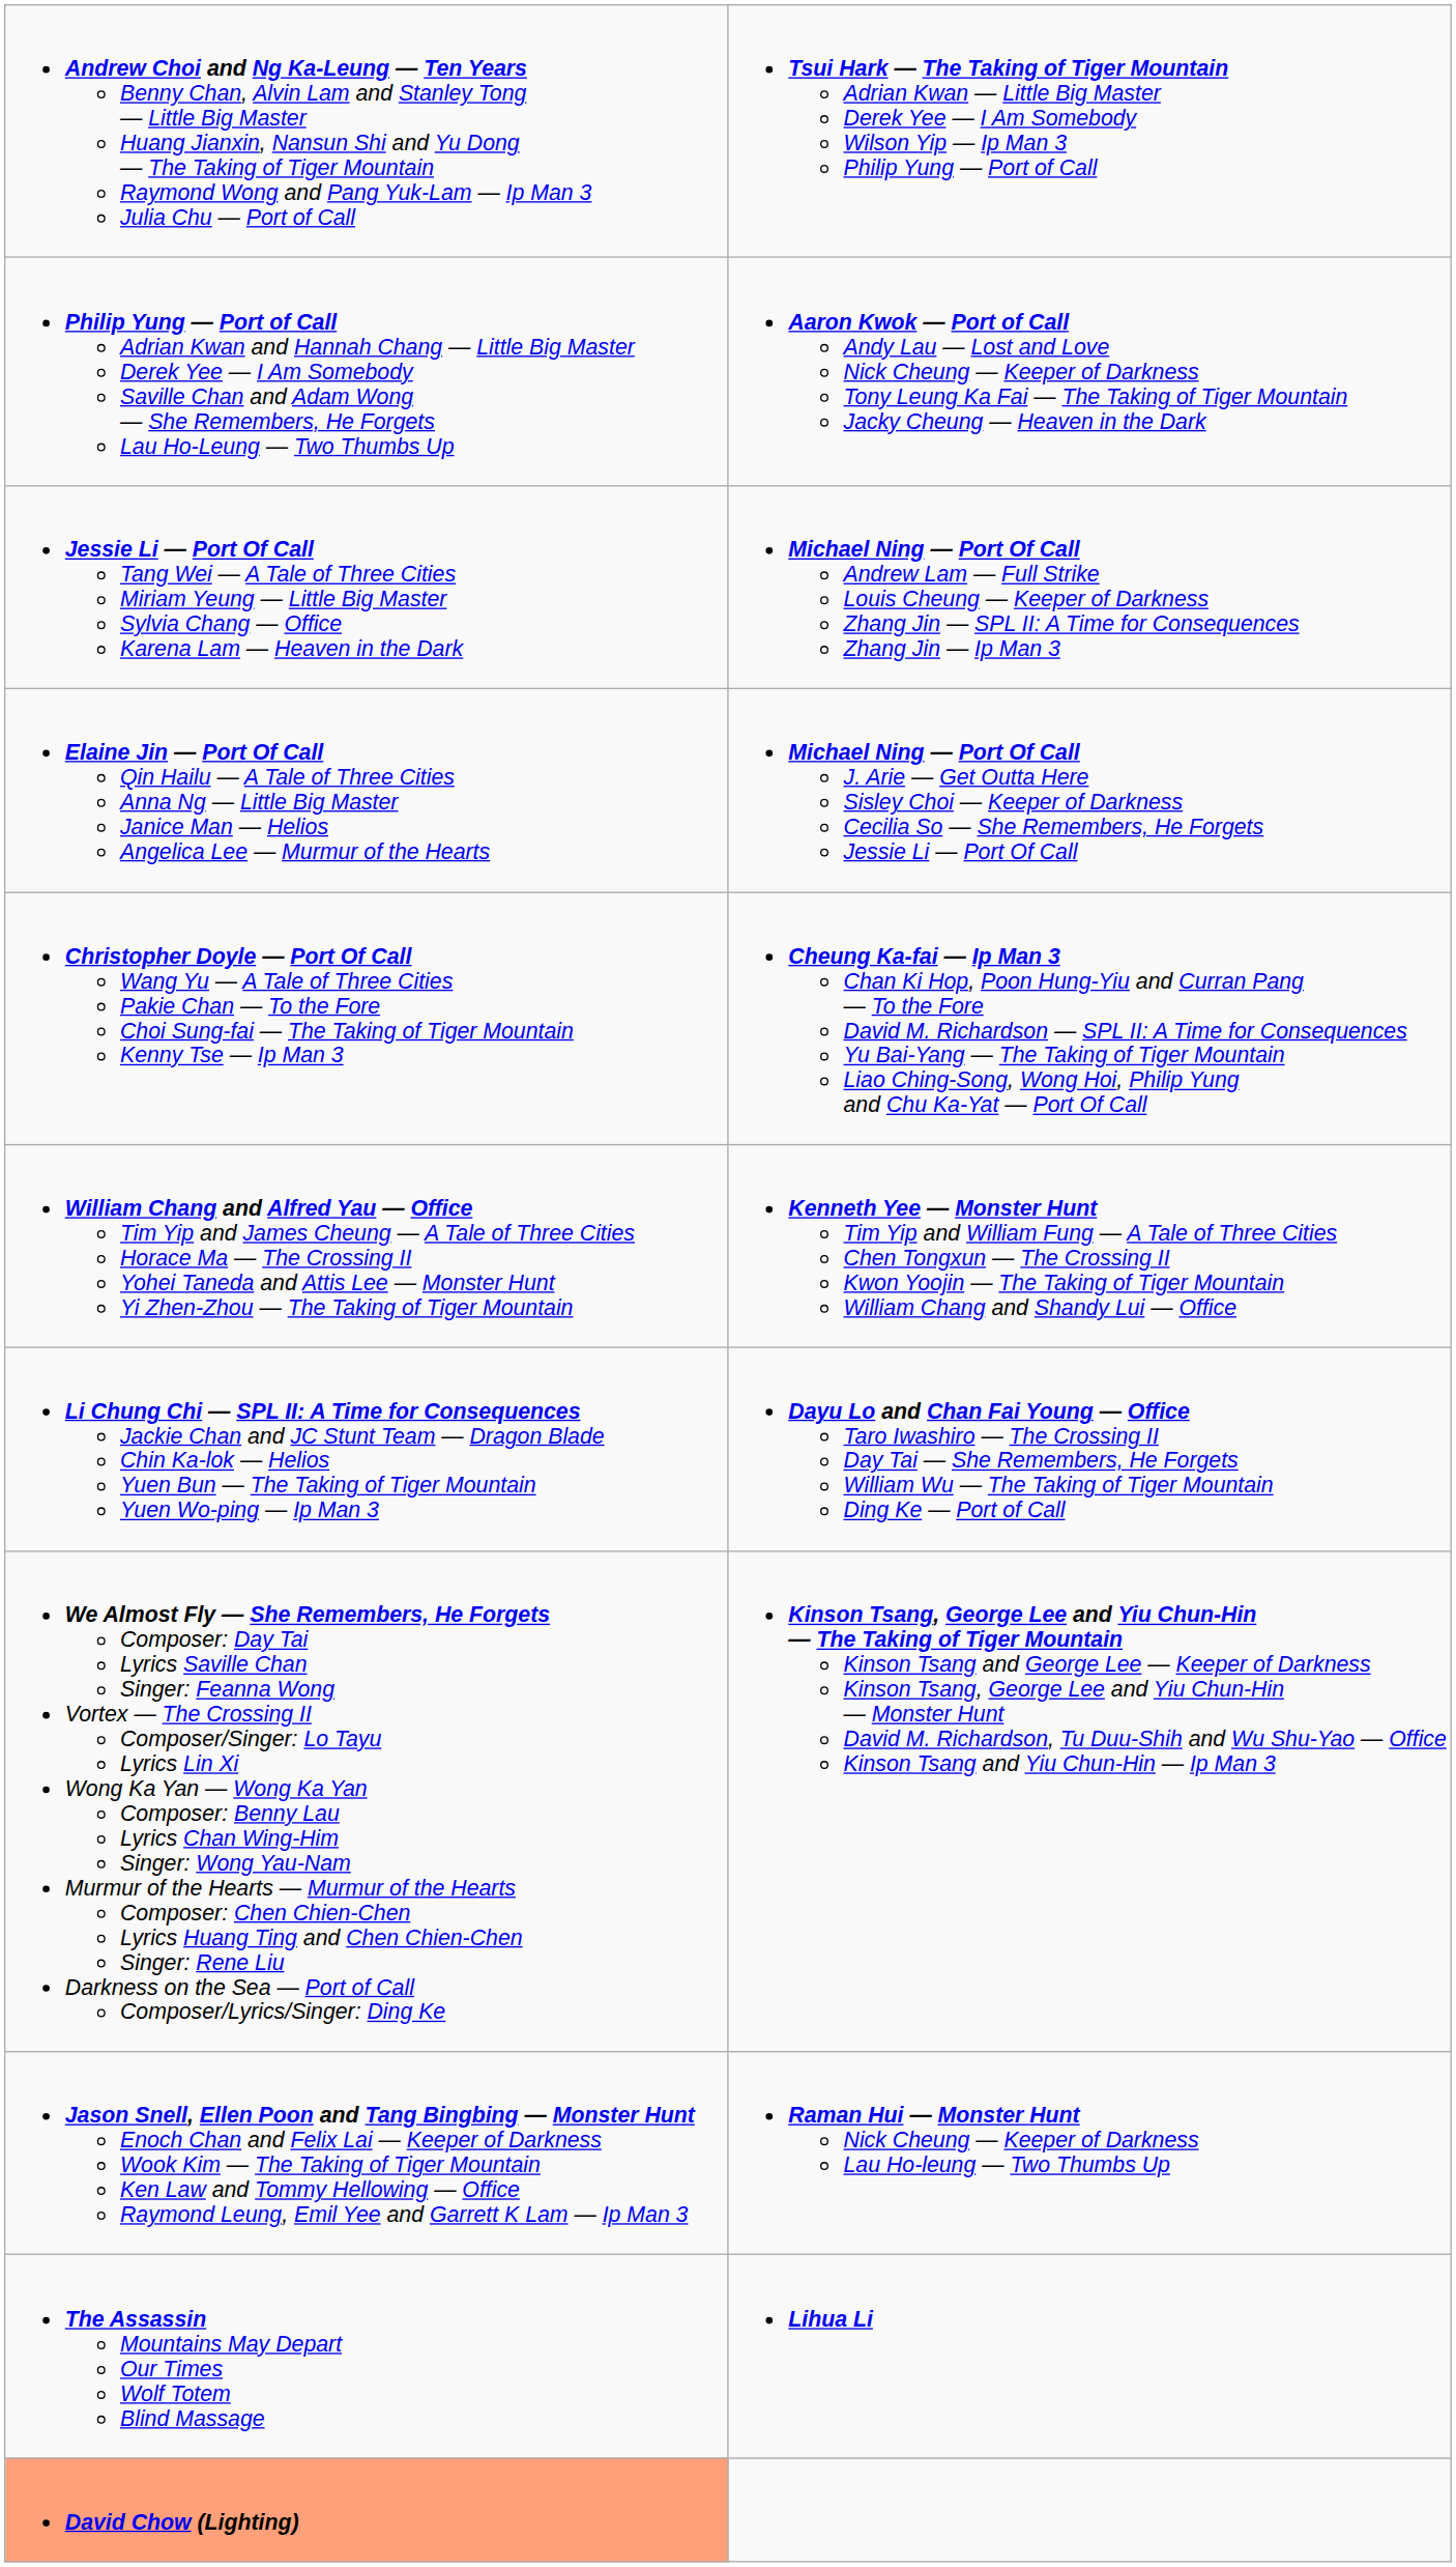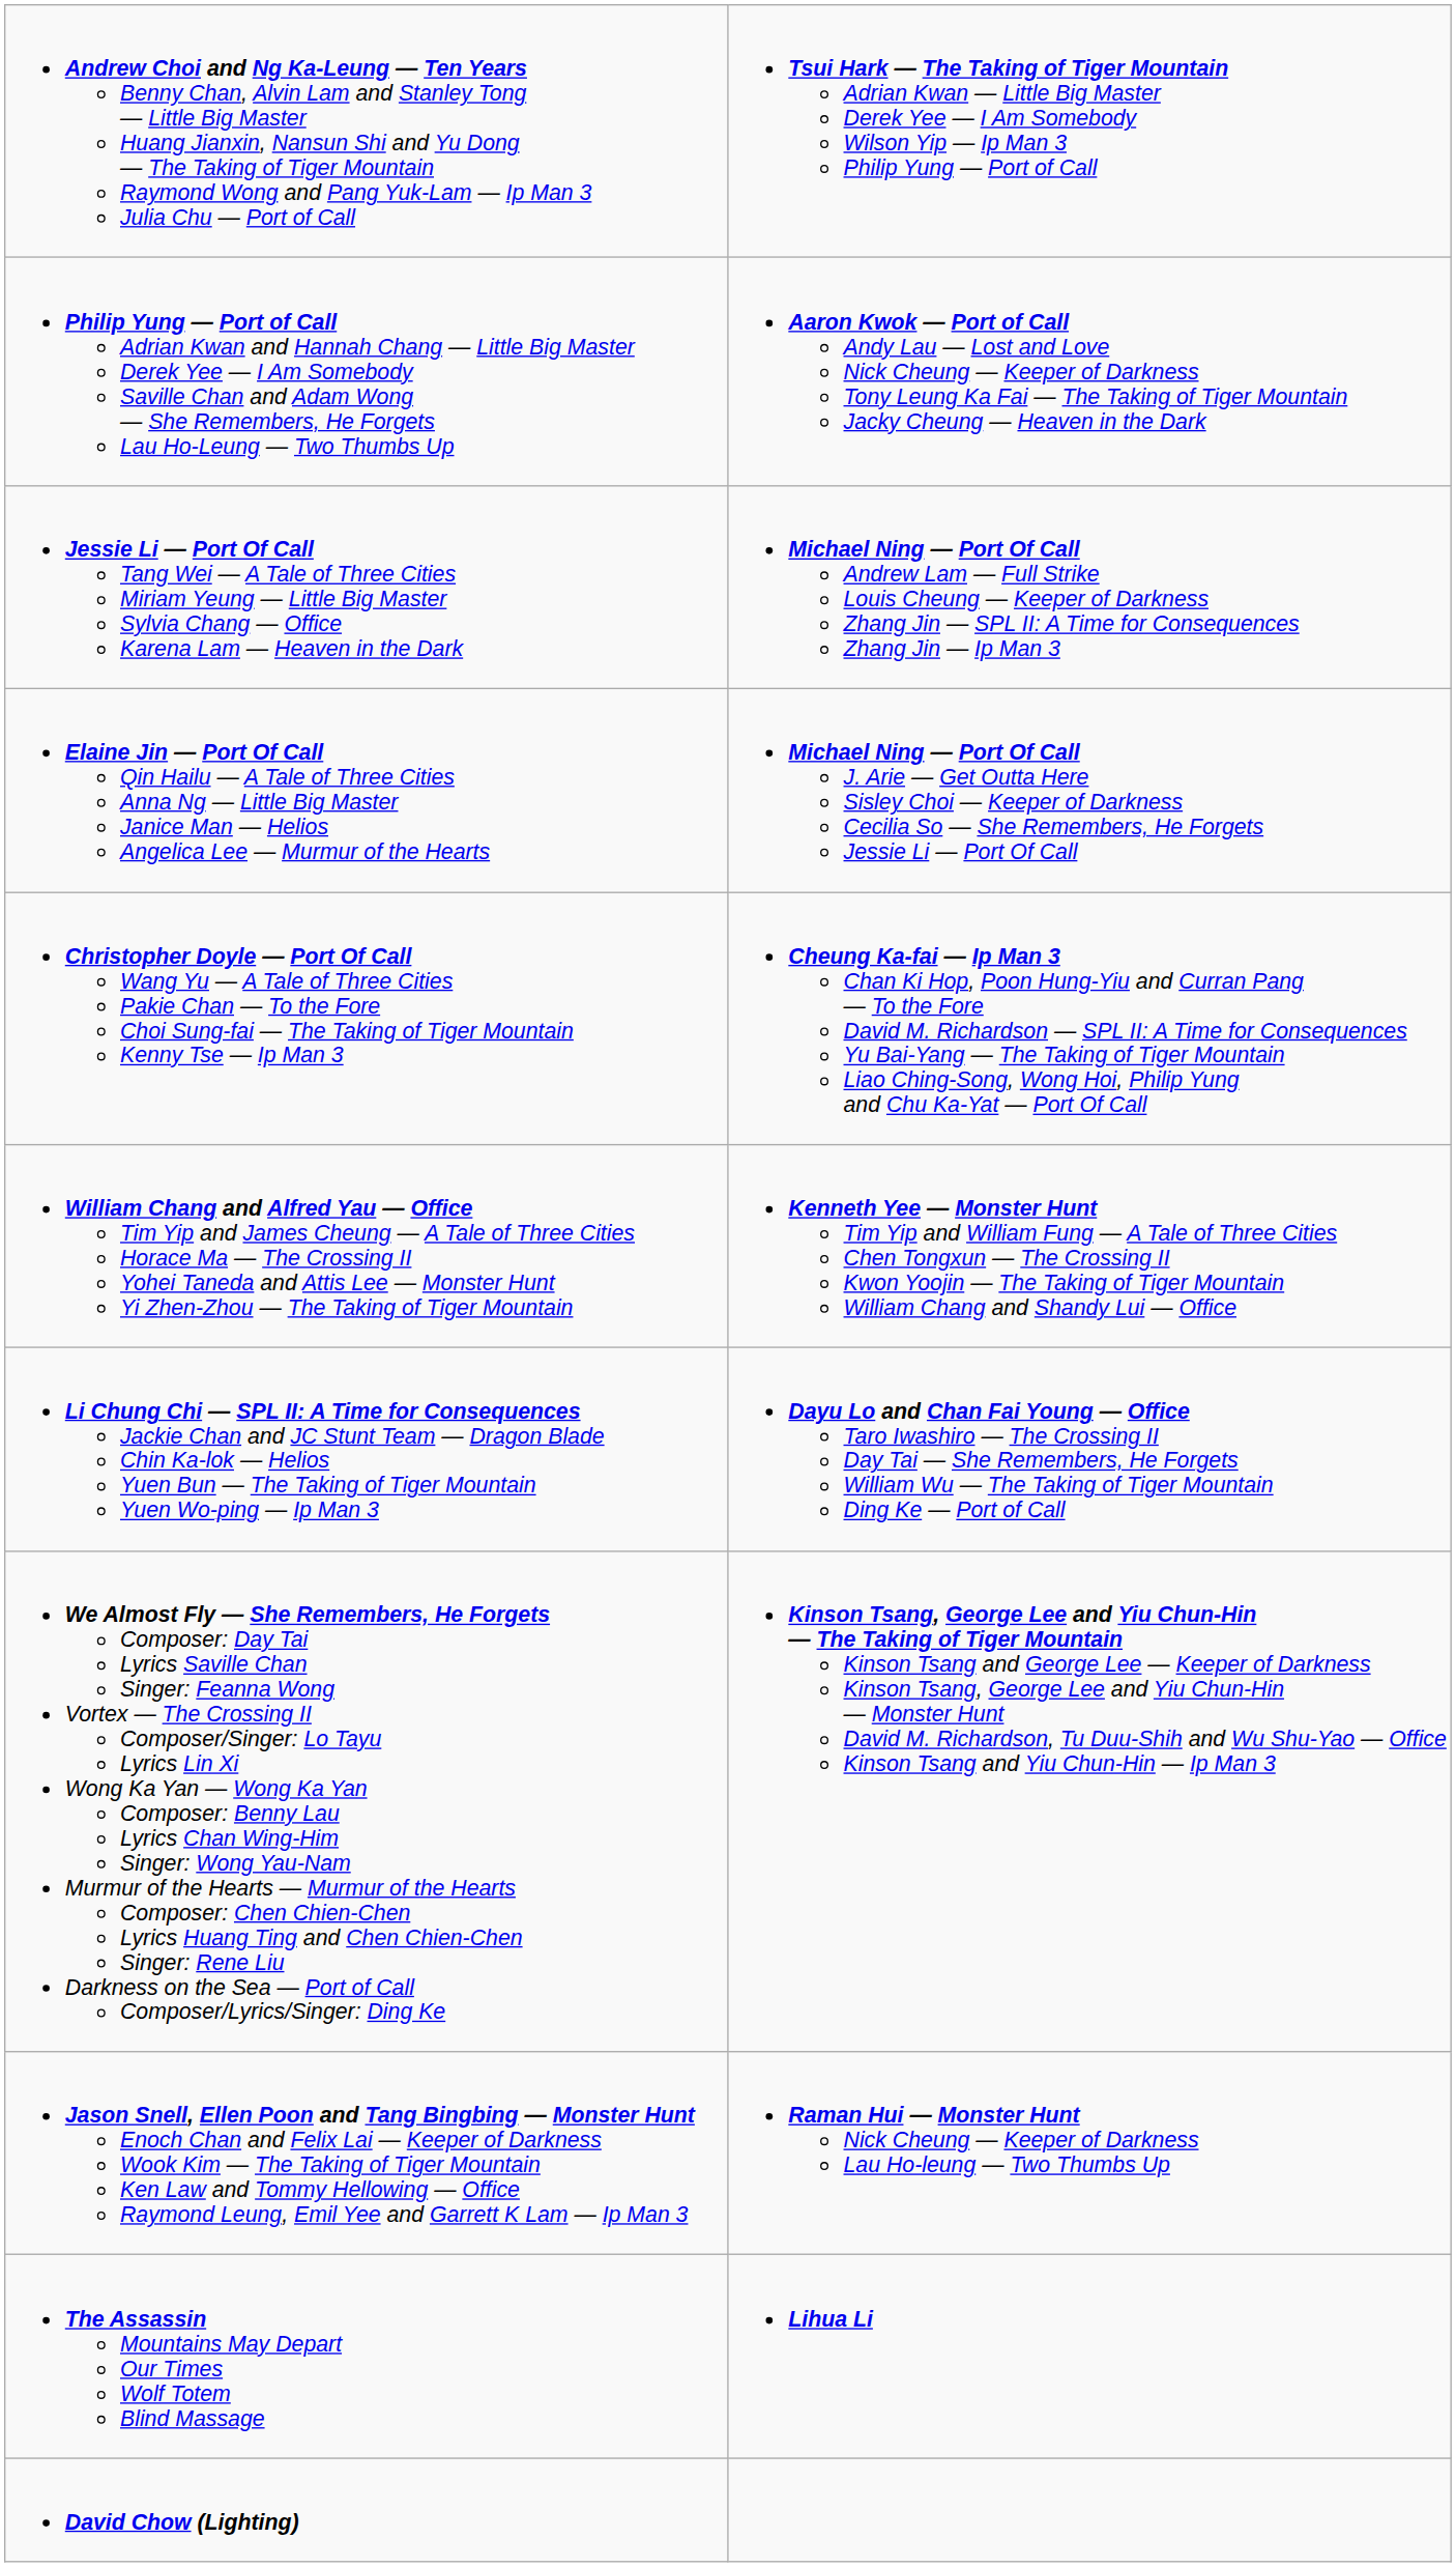David Chow (Lighting) | column 1: lightsalmon background -> no background
